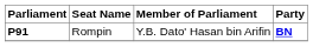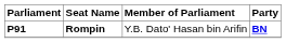P91 | Seat Name: normal -> bold
